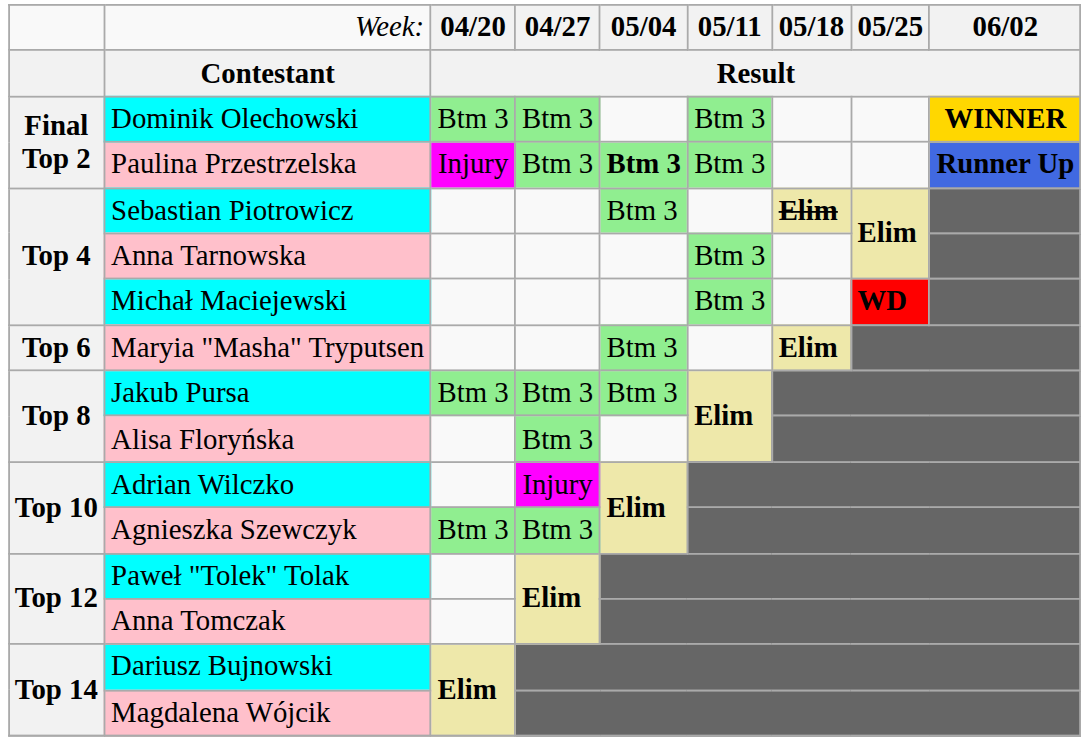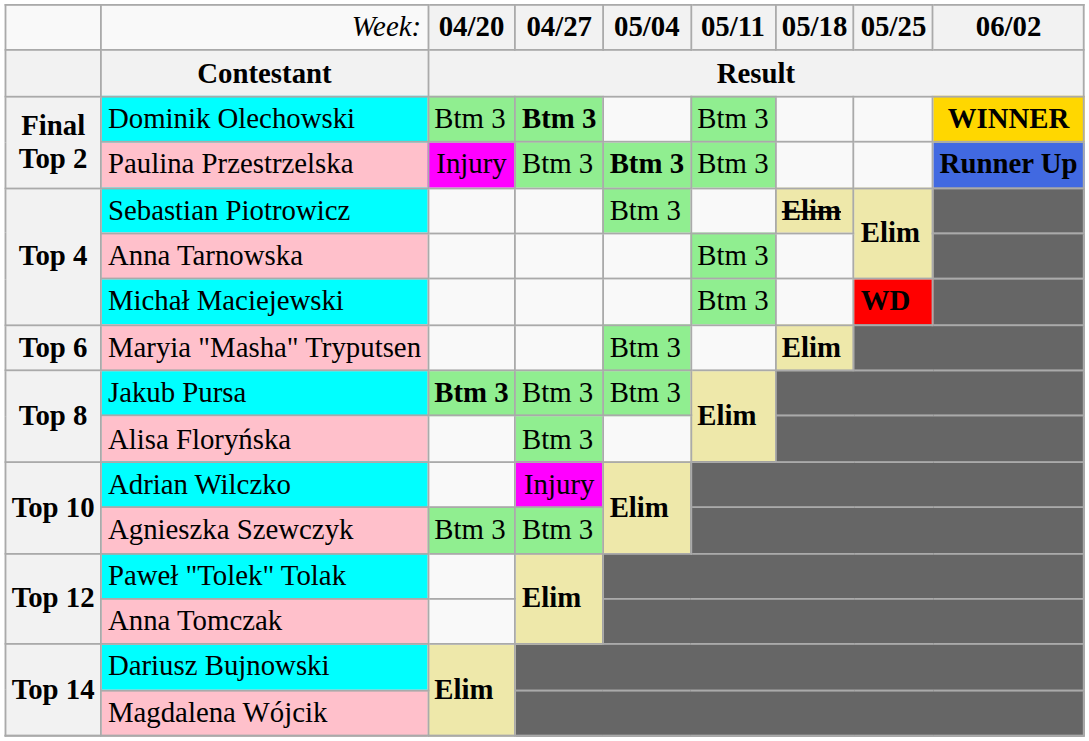Dominik Olechowski | column 4: normal -> bold
Jakub Pursa | column 3: normal -> bold
